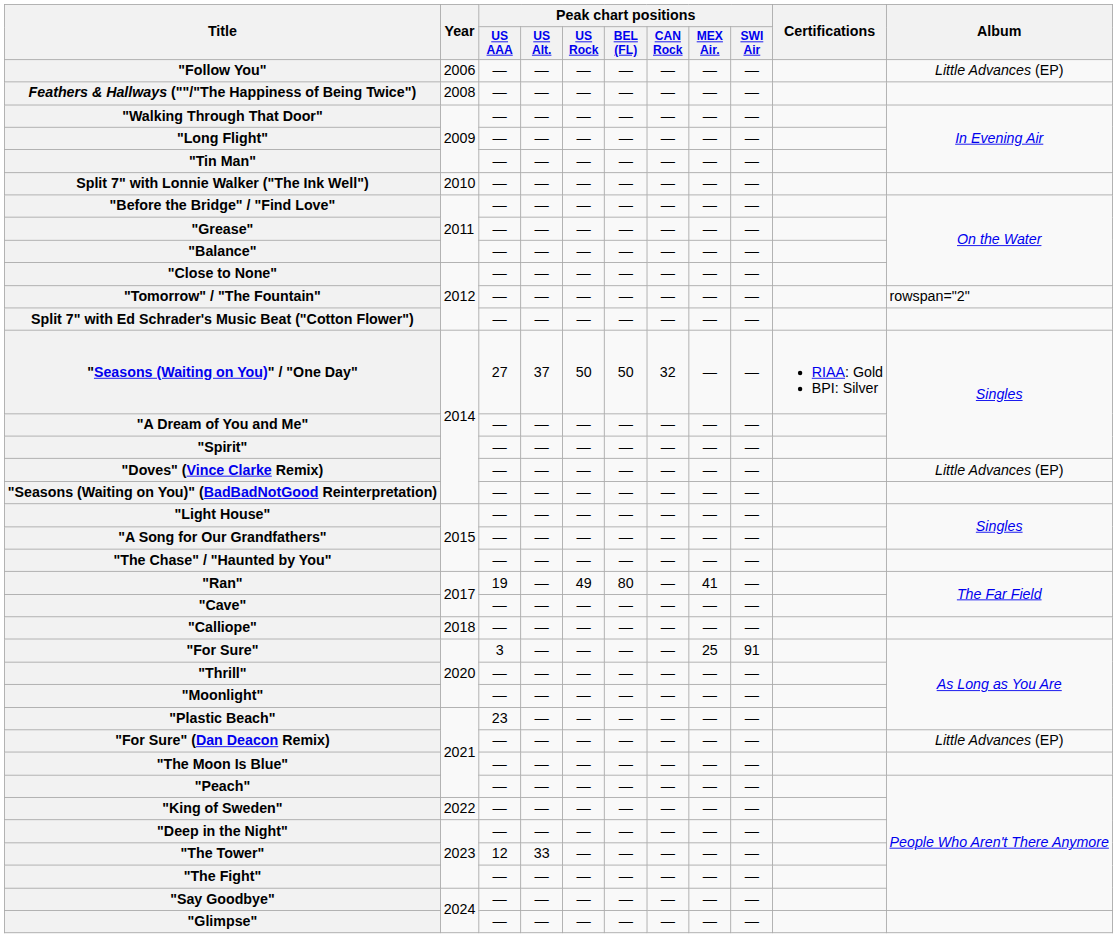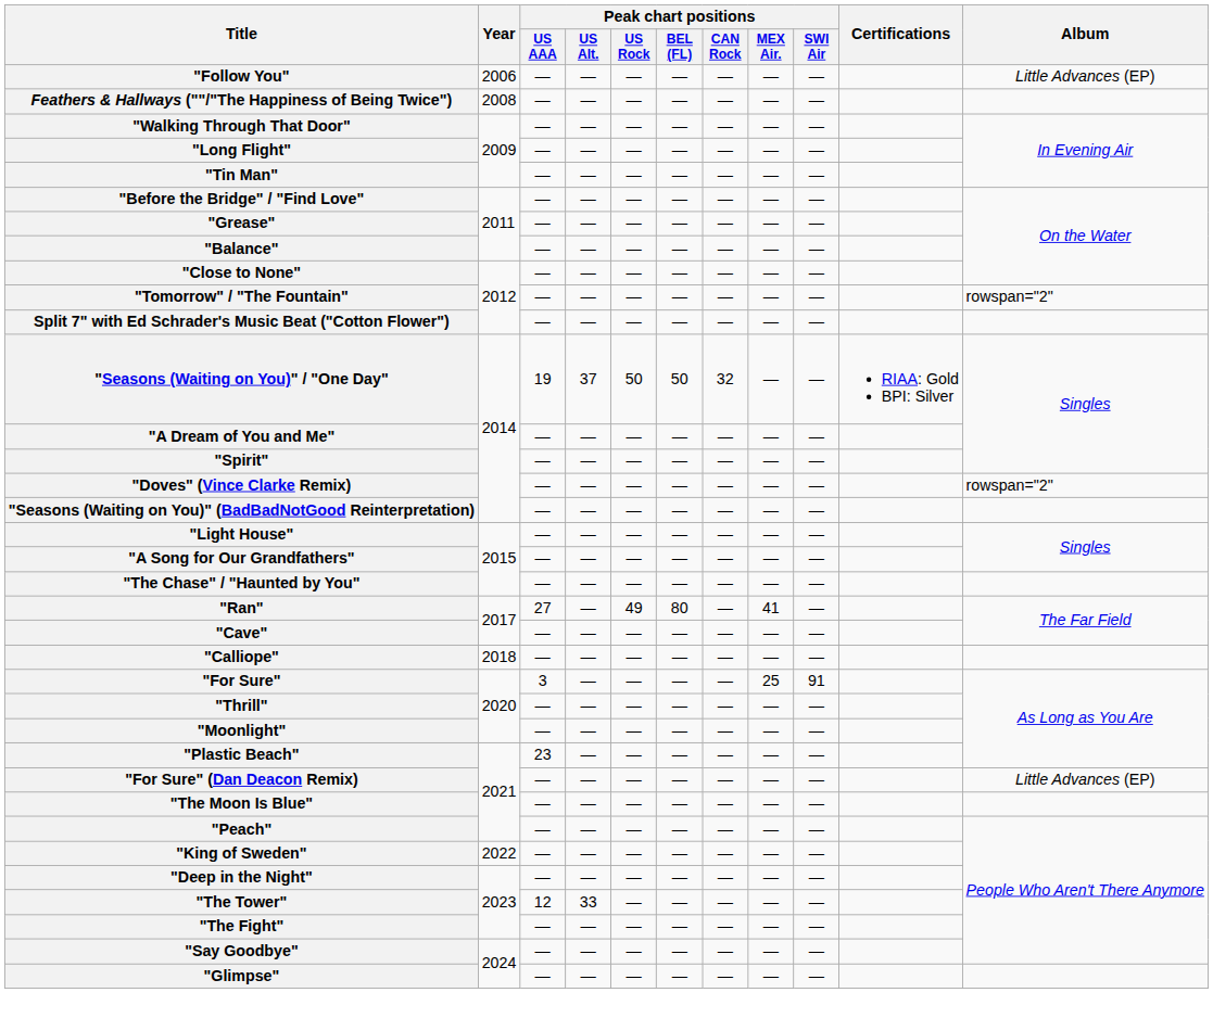- row: Split 7" with Lonnie Walker ("The Ink Well") | 2010 | — | — | — | — | — | — | —
"Seasons (Waiting on You)" / "One Day" | Peak chart positions / US AAA: 27 -> 19
"Doves" (Vince Clarke Remix) | Album: Little Advances (EP) -> rowspan="2"
"Ran" | Peak chart positions / US AAA: 19 -> 27
